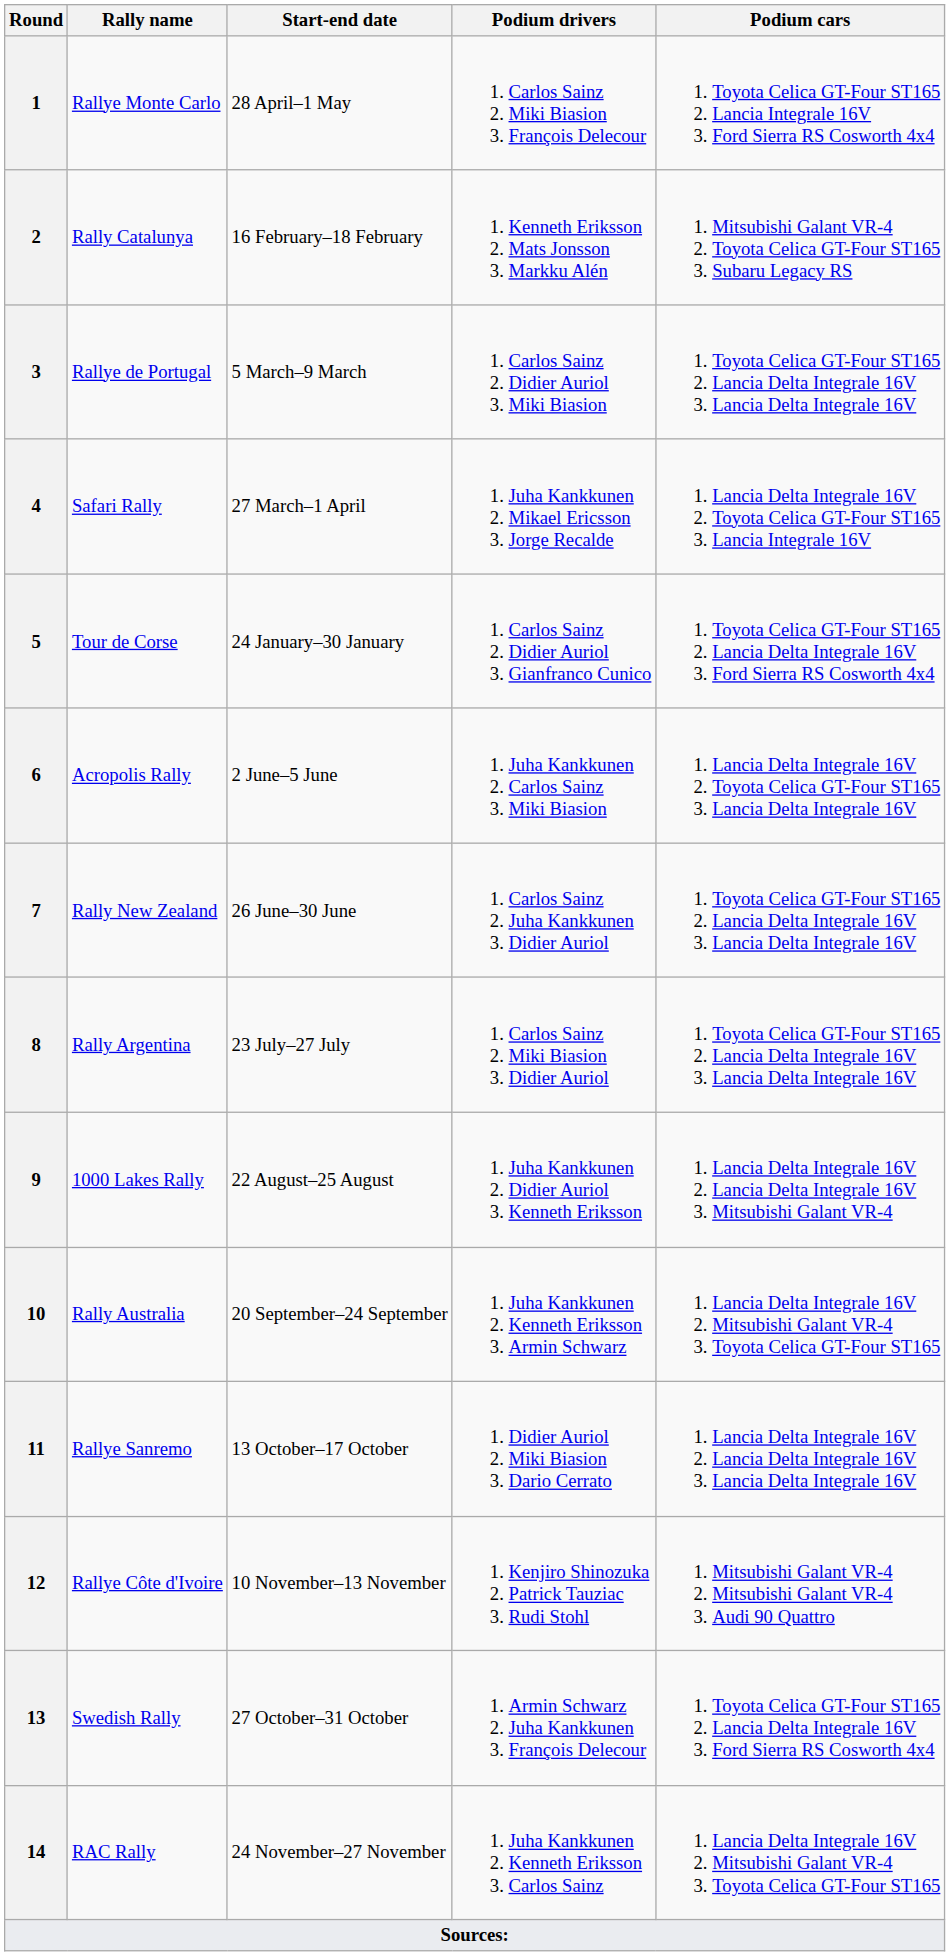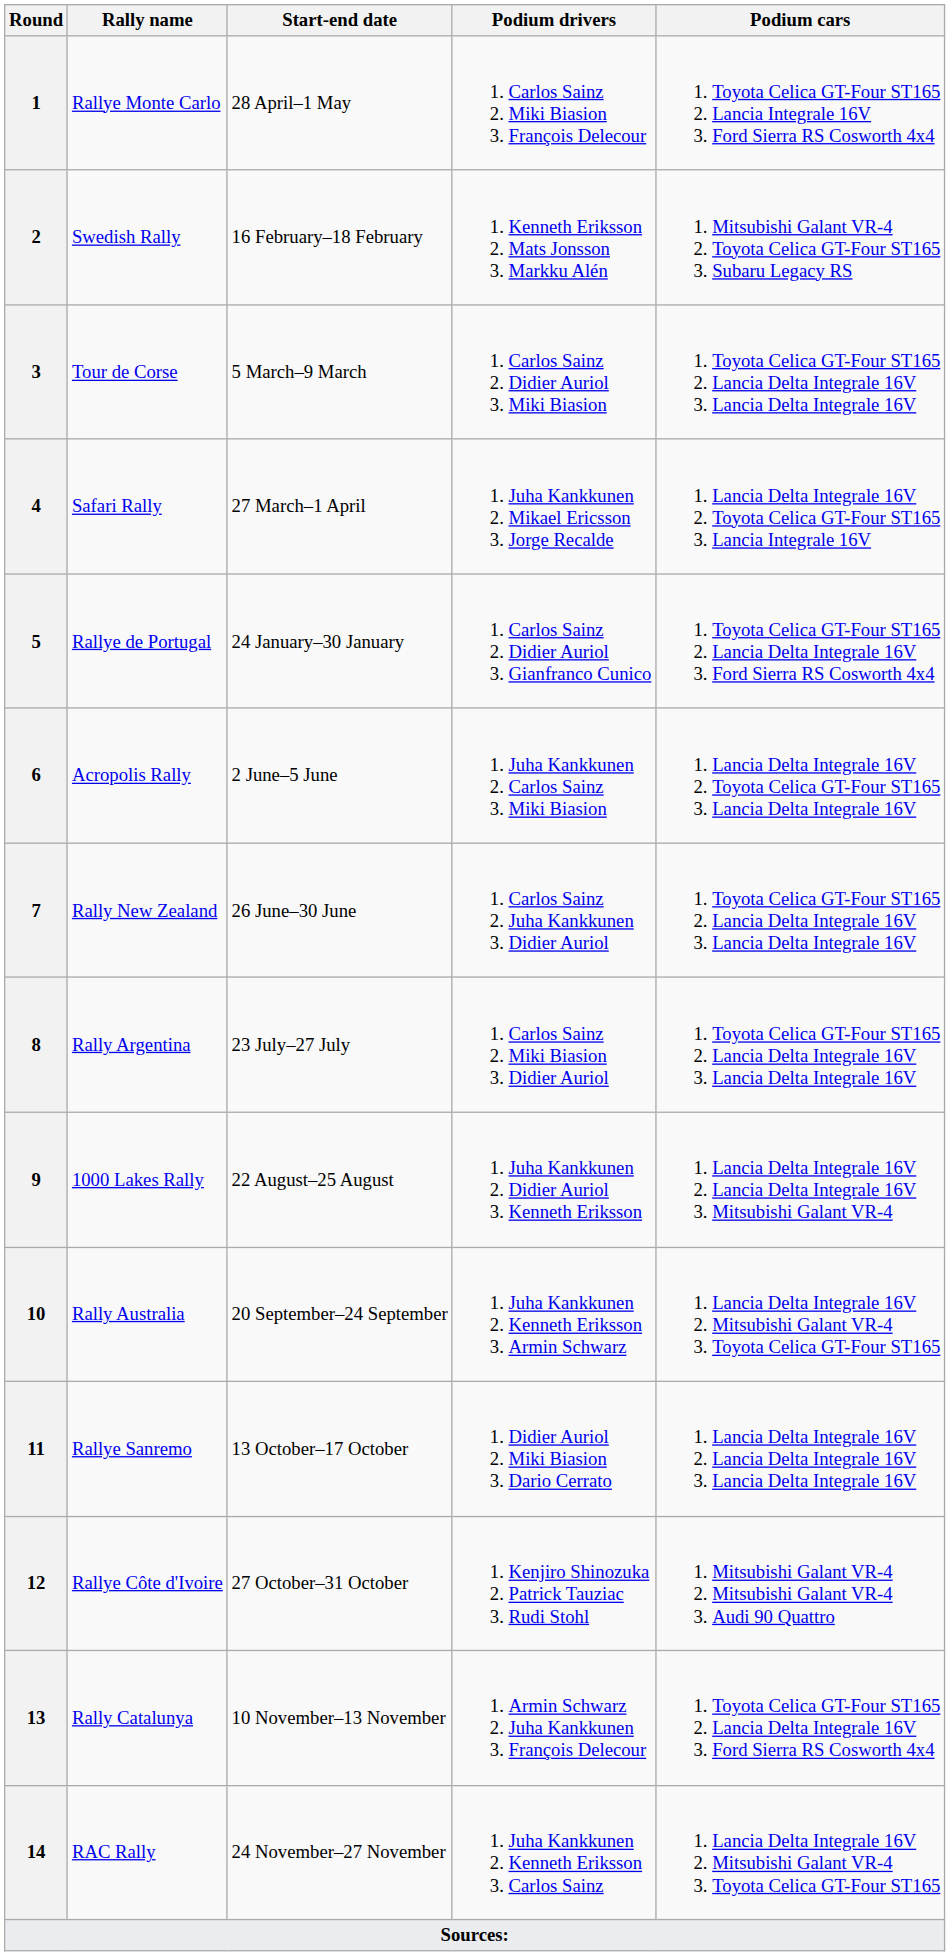2 | Rally name: Rally Catalunya -> Swedish Rally
3 | Rally name: Rallye de Portugal -> Tour de Corse
5 | Rally name: Tour de Corse -> Rallye de Portugal
12 | Start-end date: 10 November–13 November -> 27 October–31 October
13 | Rally name: Swedish Rally -> Rally Catalunya
13 | Start-end date: 27 October–31 October -> 10 November–13 November
